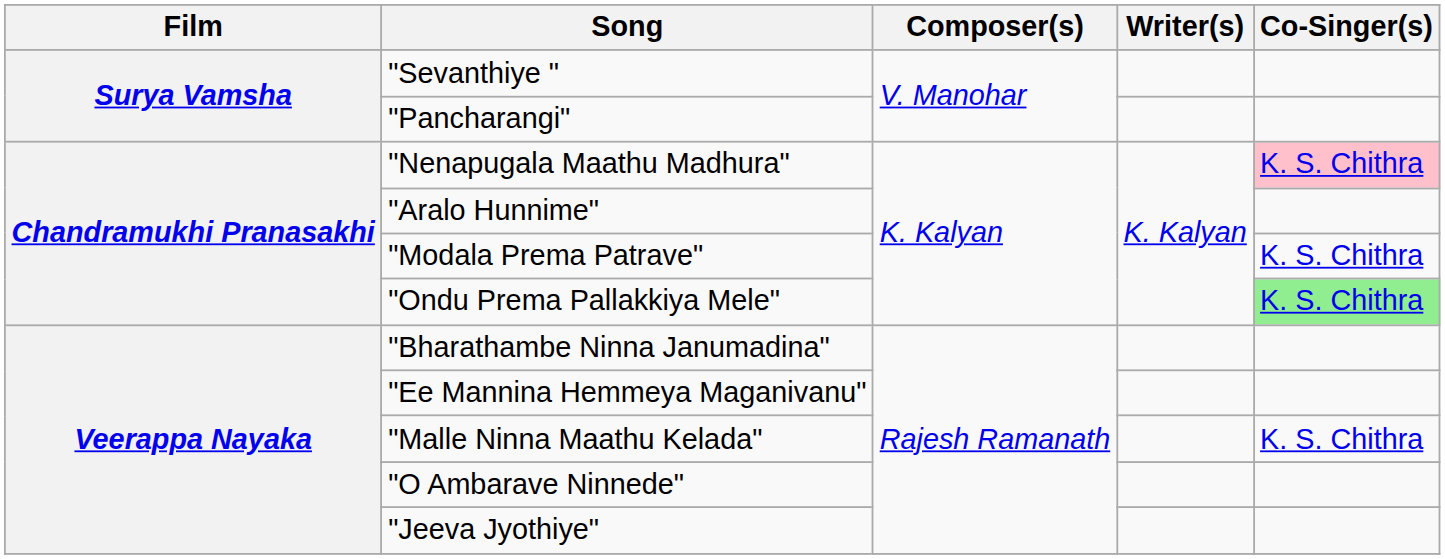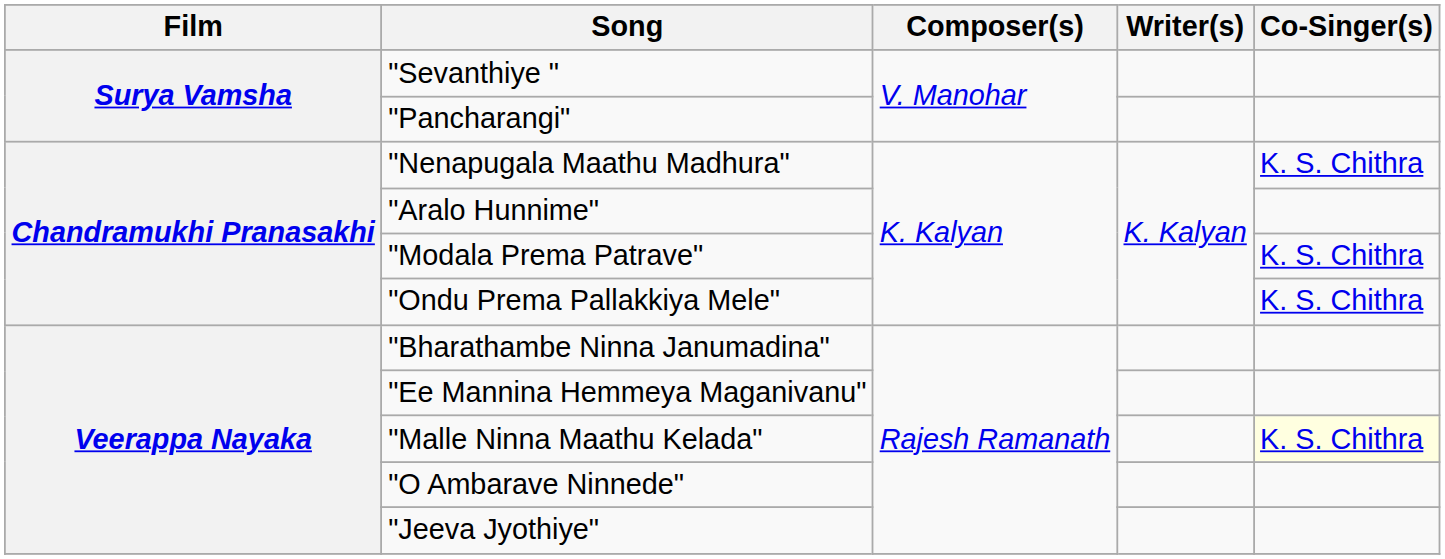"Nenapugala Maathu Madhura" | Co-Singer(s): pink background -> no background
"Ondu Prema Pallakkiya Mele" | Co-Singer(s): lightgreen background -> no background
"Malle Ninna Maathu Kelada" | Co-Singer(s): no background -> lightyellow background
